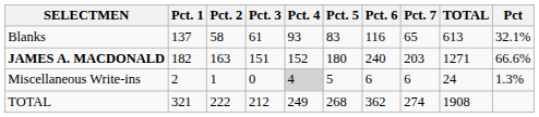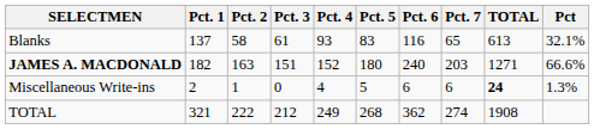Miscellaneous Write-ins | Pct. 4: lightgrey background -> no background
Miscellaneous Write-ins | TOTAL: normal -> bold
